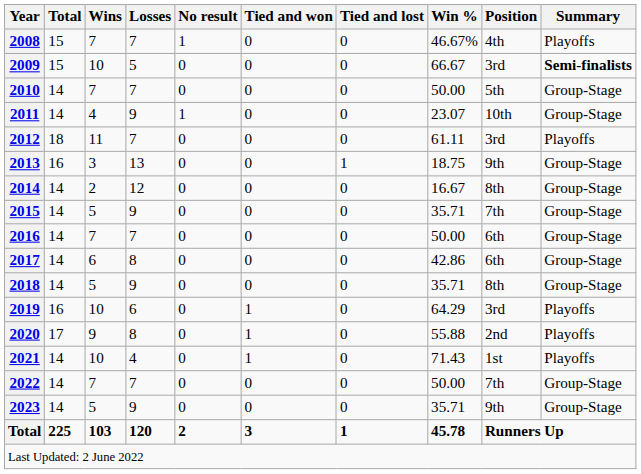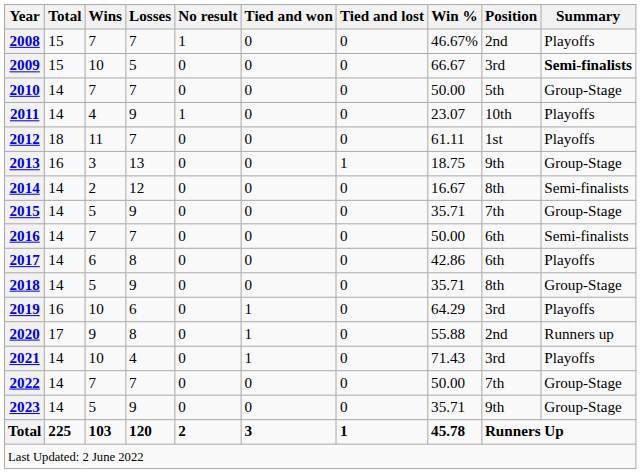2008 | Position: 4th -> 2nd
2011 | Summary: Group-Stage -> Playoffs
2012 | Position: 3rd -> 1st
2014 | Summary: Group-Stage -> Semi-finalists
2016 | Summary: Group-Stage -> Semi-finalists
2017 | Summary: Group-Stage -> Playoffs
2020 | Summary: Playoffs -> Runners up
2021 | Position: 1st -> 3rd
